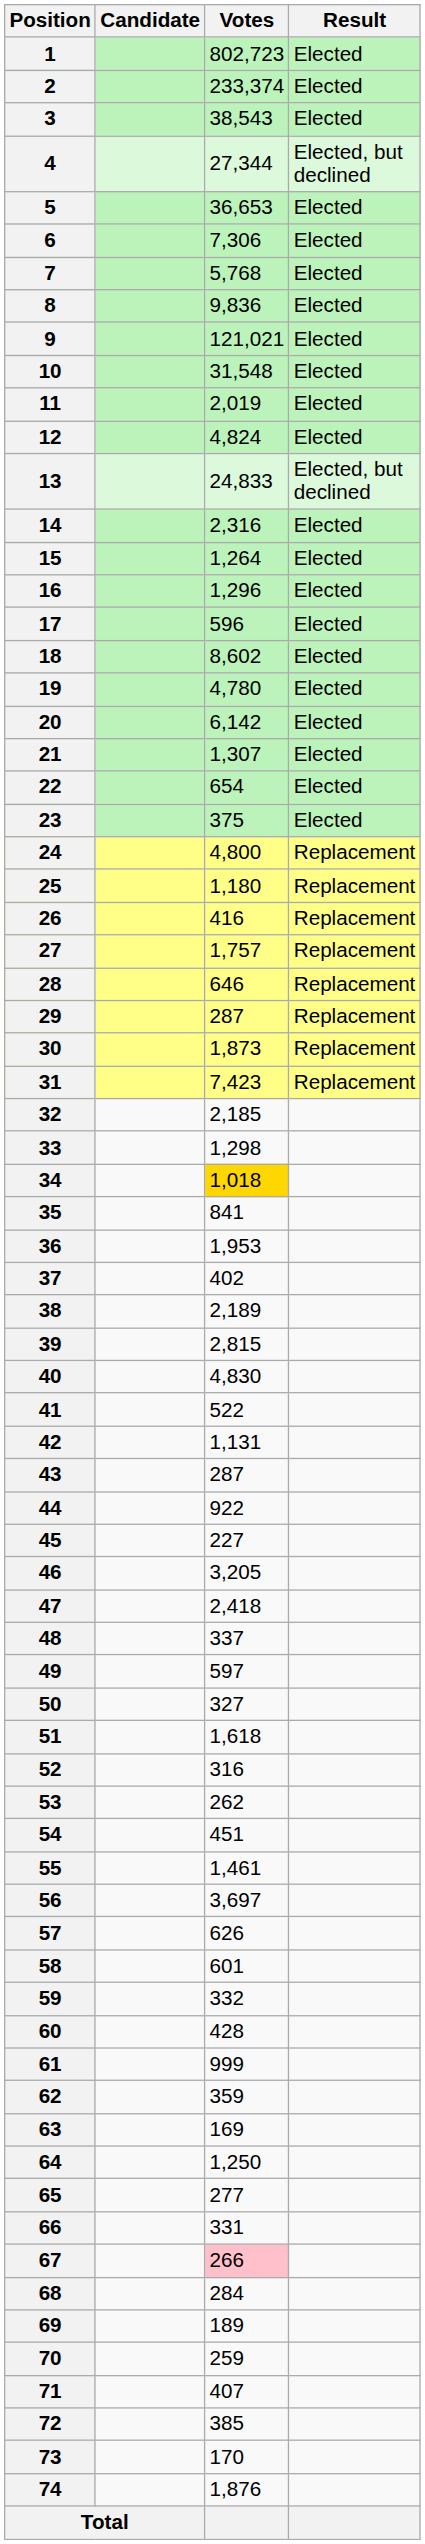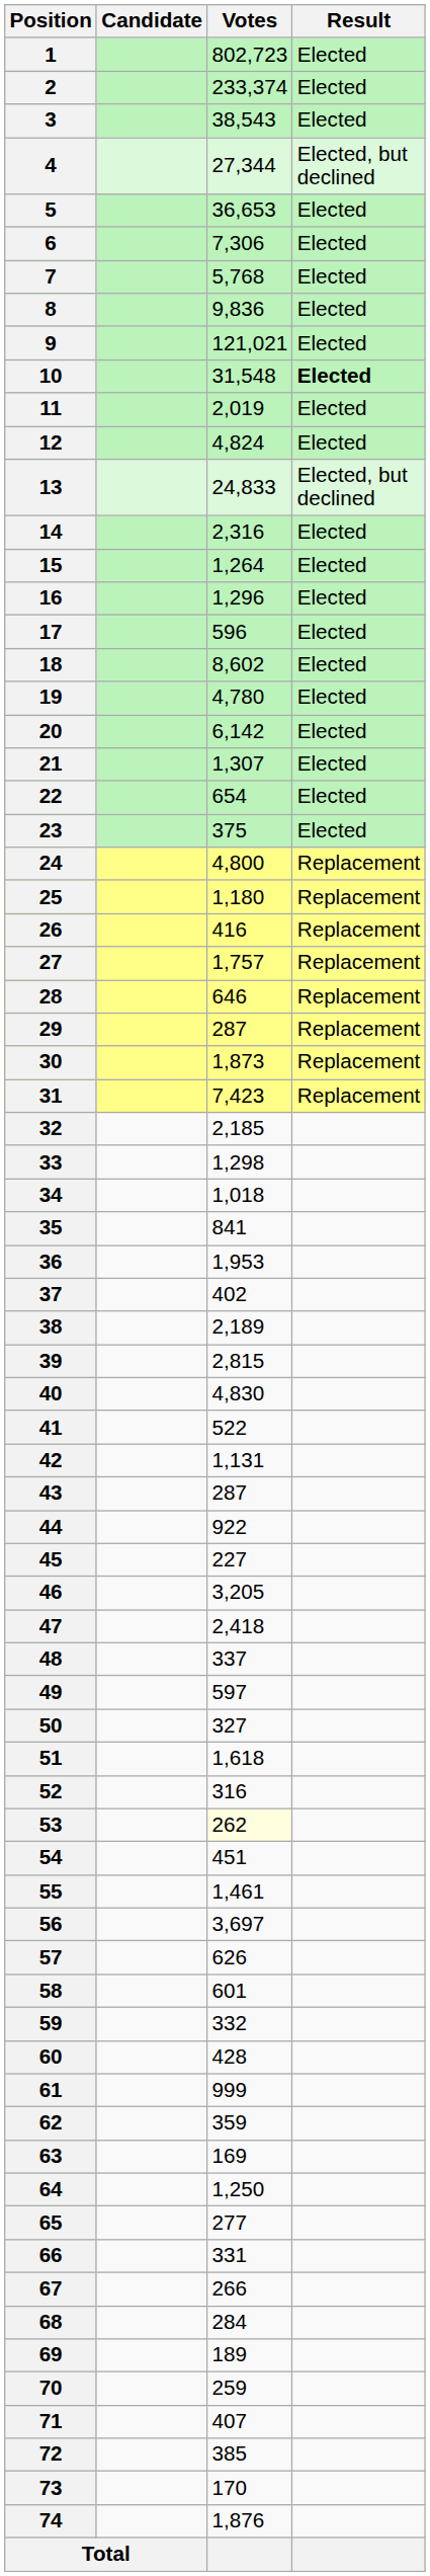10 | Result: normal -> bold
34 | Votes: gold background -> no background
53 | Votes: no background -> lightyellow background
67 | Votes: pink background -> no background
